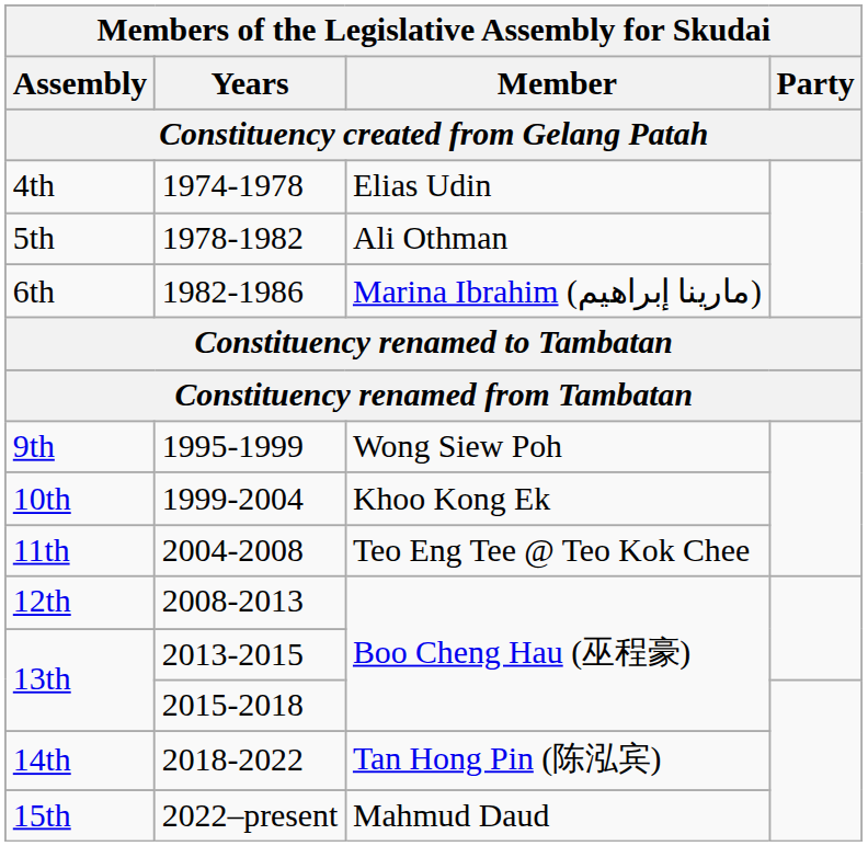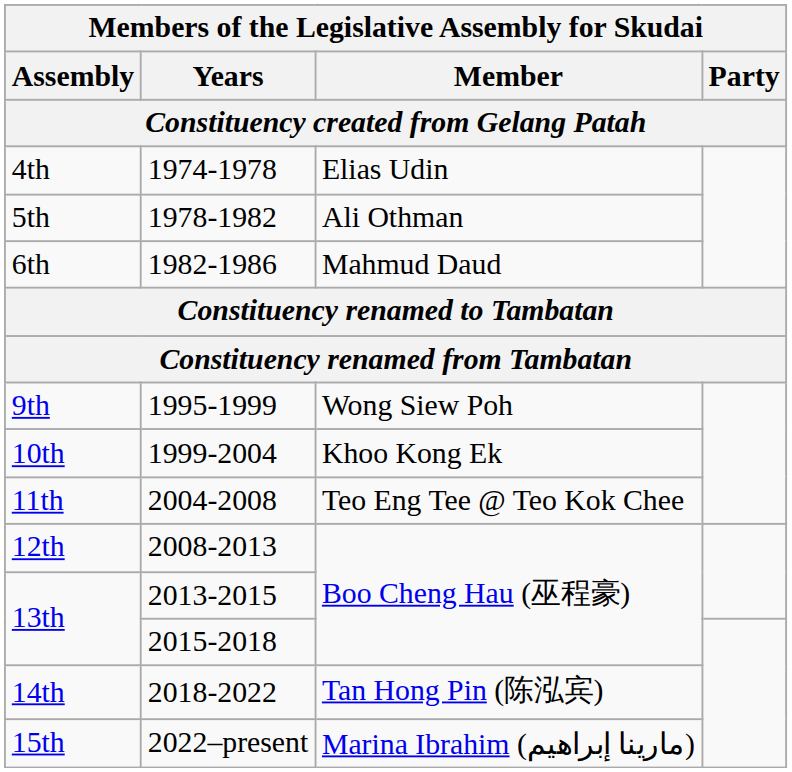6th | Member: Marina Ibrahim (مارينا إبراهيم) -> Mahmud Daud
15th | Member: Mahmud Daud -> Marina Ibrahim (مارينا إبراهيم)
